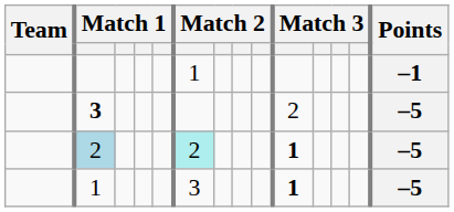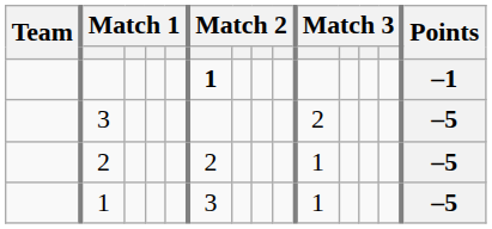row 3 | column 6: normal -> bold
row 4 | column 2: bold -> normal
row 5 | column 2: lightblue background -> no background
row 5 | column 6: paleturquoise background -> no background
row 5 | column 10: bold -> normal
row 6 | column 10: bold -> normal
